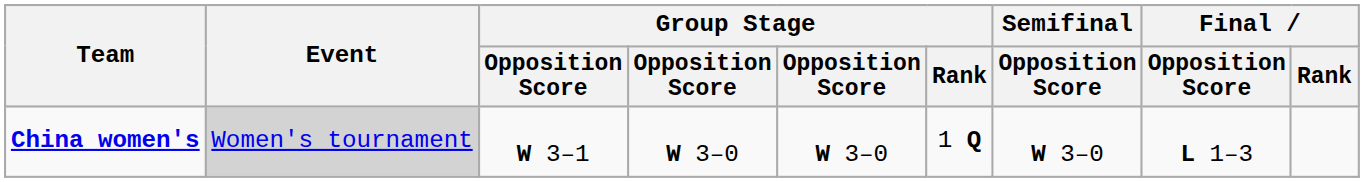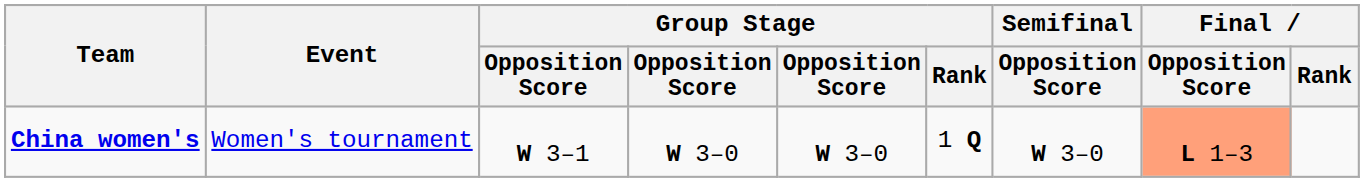China women's | Event: lightgrey background -> no background
China women's | Final / Opposition Score: no background -> lightsalmon background
